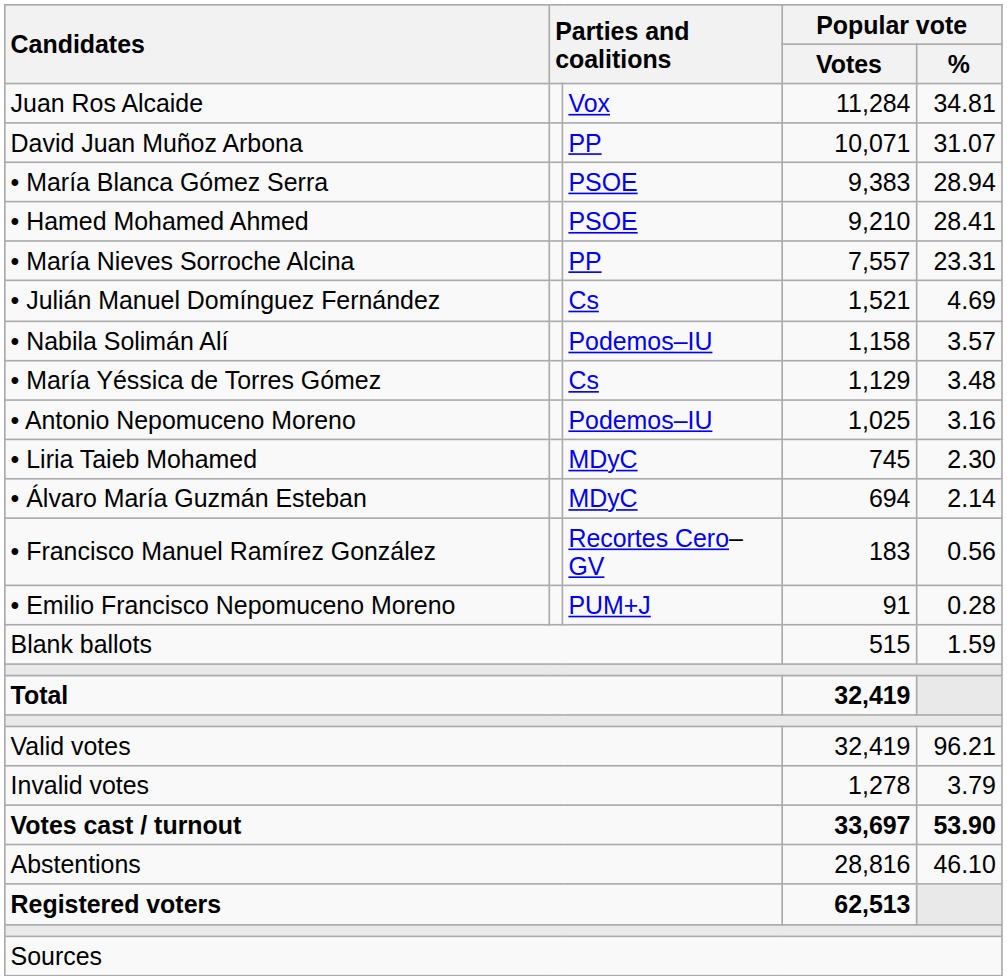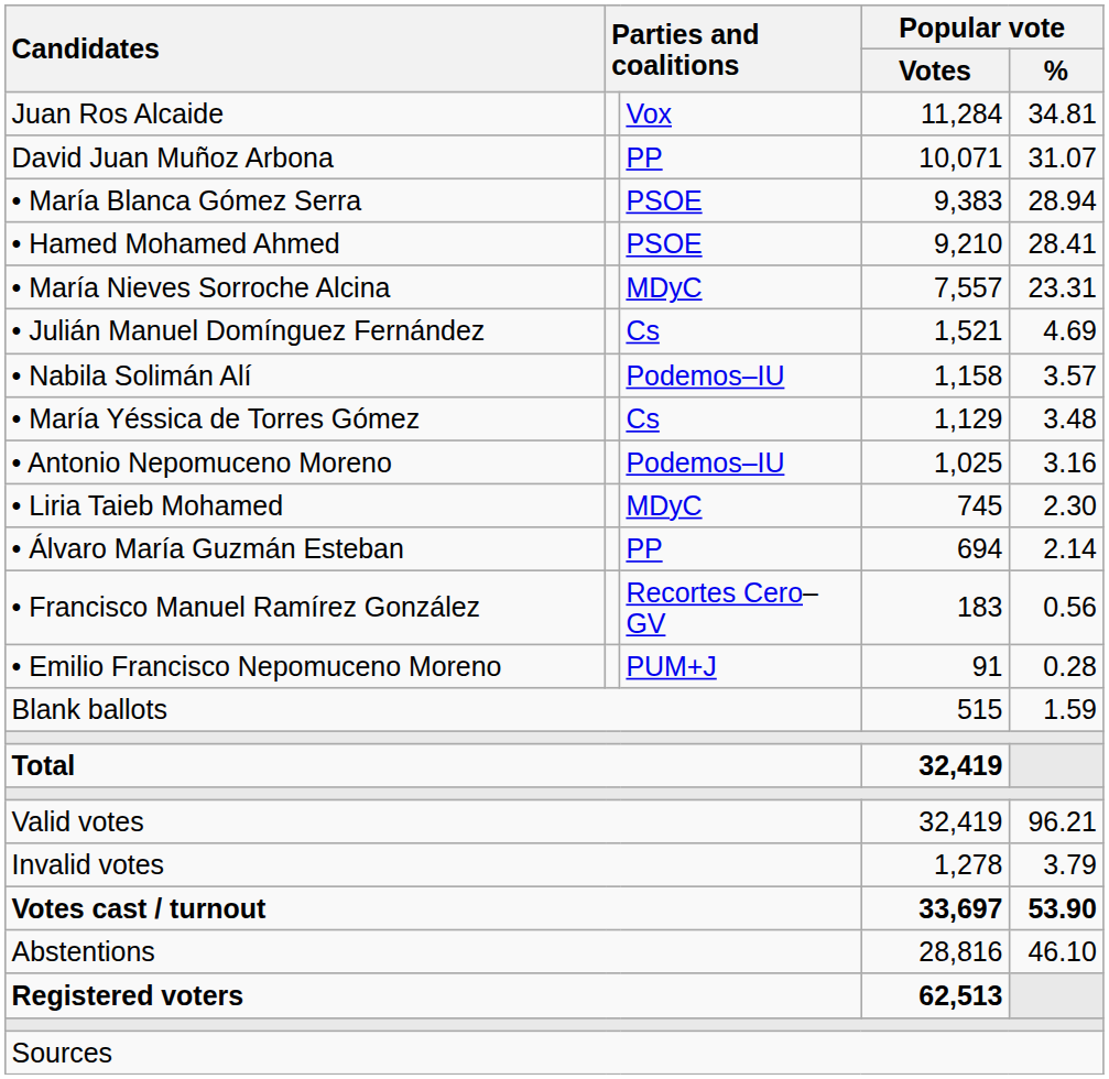• María Nieves Sorroche Alcina | column 3: PP -> MDyC
• Álvaro María Guzmán Esteban | column 3: MDyC -> PP
